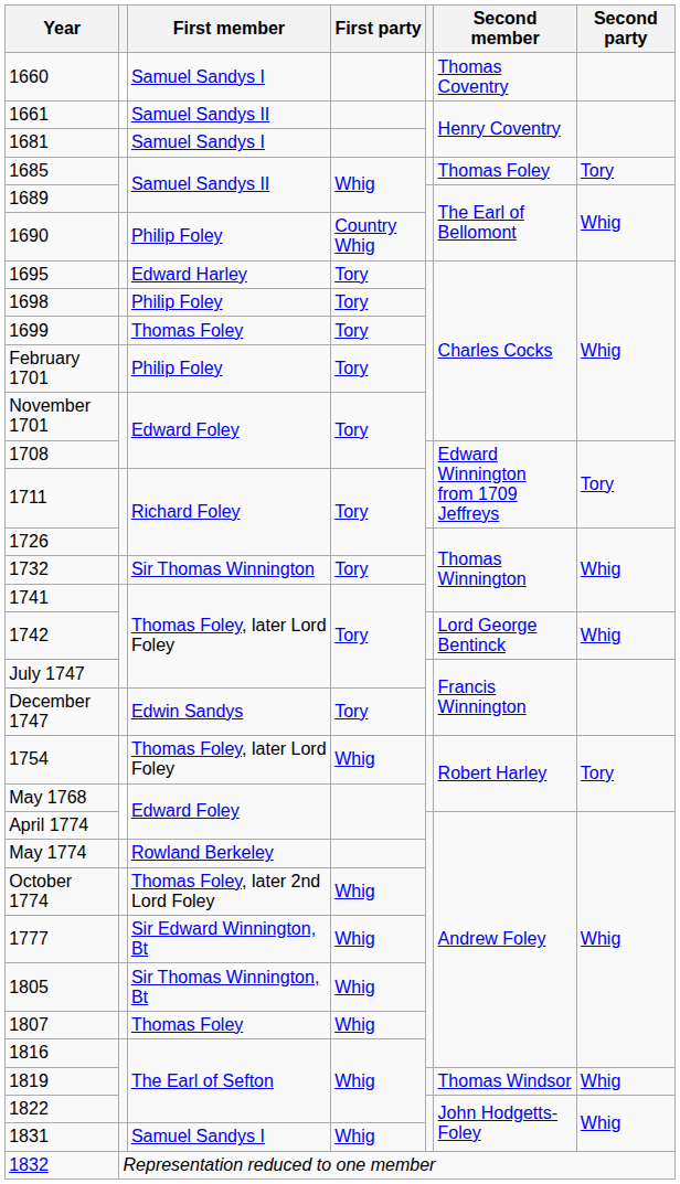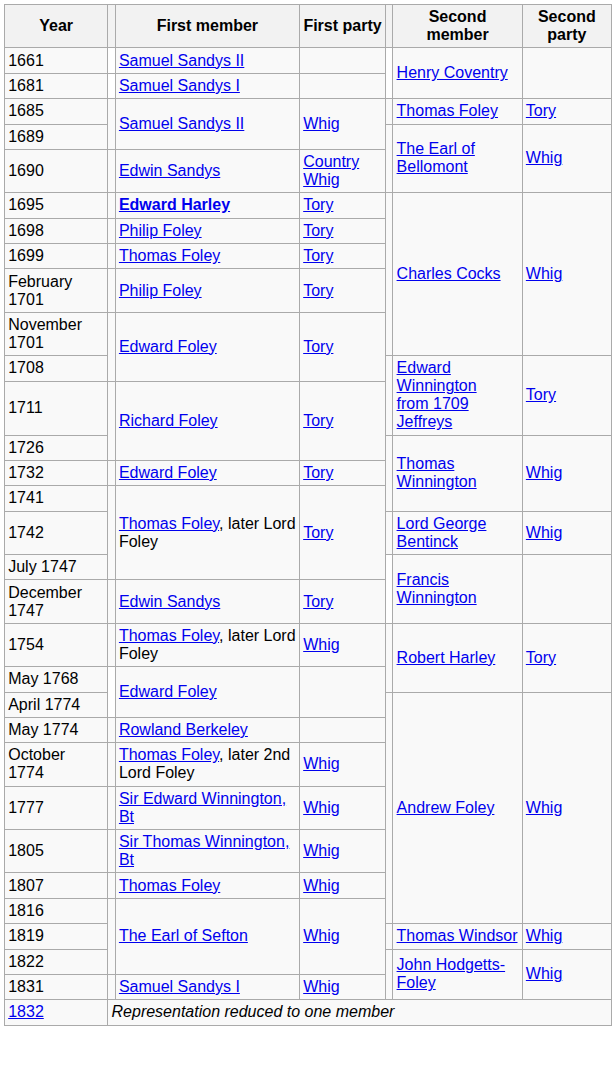- row: 1660 | Samuel Sandys I | Thomas Coventry
1690 | First member: Philip Foley -> Edwin Sandys
1695 | First member: normal -> bold
1732 | First member: Sir Thomas Winnington -> Edward Foley
